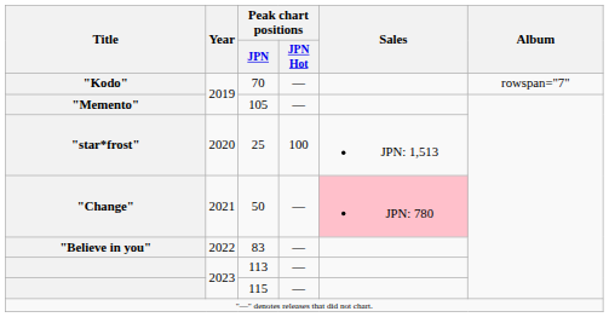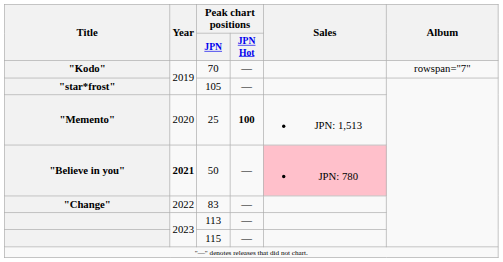105 | Title: "Memento" -> "star*frost"
25 | Title: "star*frost" -> "Memento"
25 | Peak chart positions / JPN Hot: normal -> bold
50 | Title: "Change" -> "Believe in you"
50 | Year: normal -> bold
83 | Title: "Believe in you" -> "Change"
